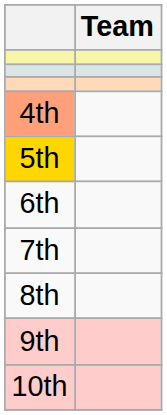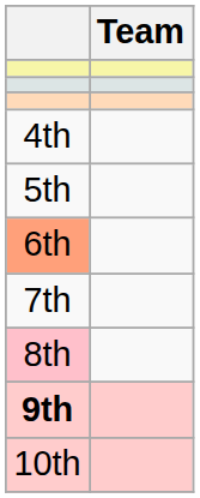row 5 | column 1: lightsalmon background -> no background
row 6 | column 1: gold background -> no background
row 7 | column 1: no background -> lightsalmon background
row 9 | column 1: no background -> pink background
row 10 | column 1: normal -> bold
